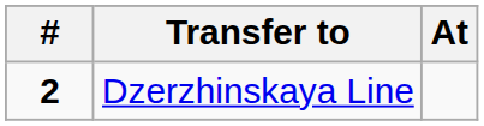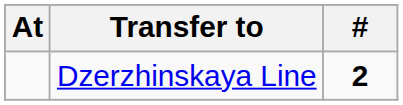columns swapped: # <-> At
